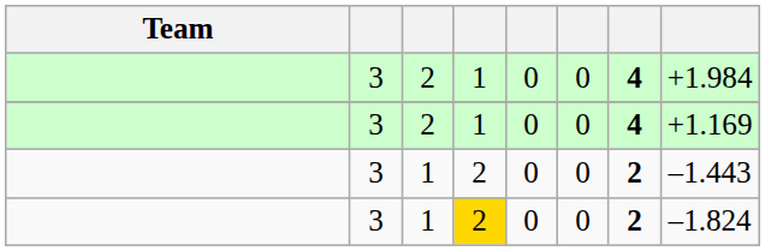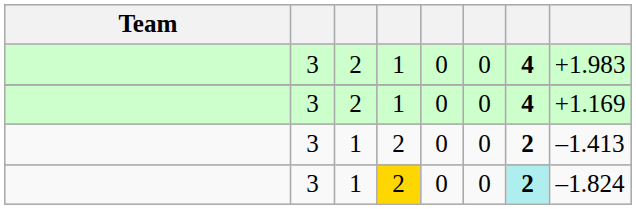row 2 | column 8: +1.984 -> +1.983
row 4 | column 8: –1.443 -> –1.413
row 5 | column 7: no background -> paleturquoise background
